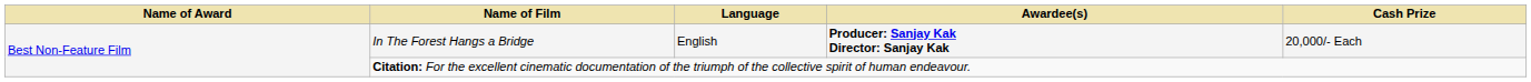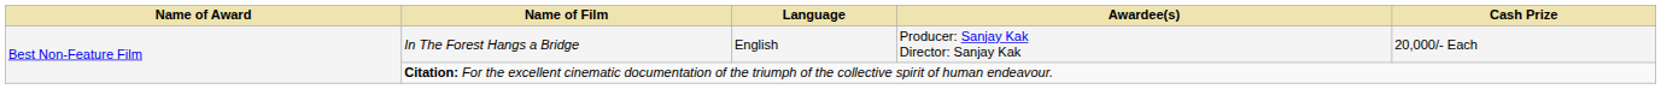In The Forest Hangs a Bridge | Awardee(s): bold -> normal
